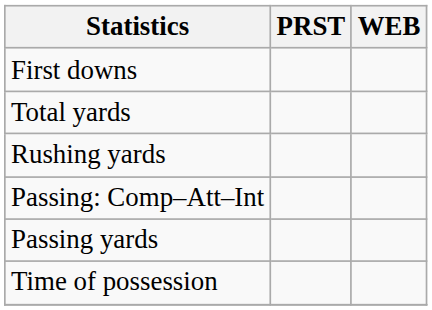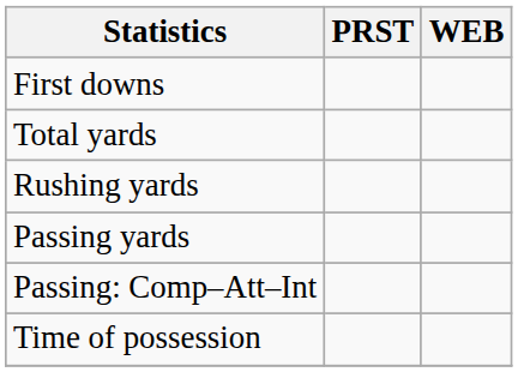rows swapped: Passing yards <-> Passing: Comp–Att–Int
